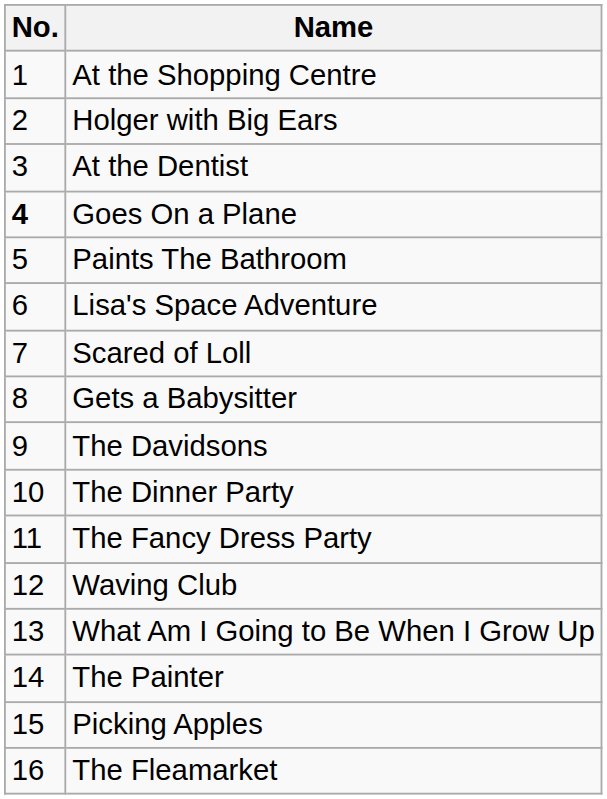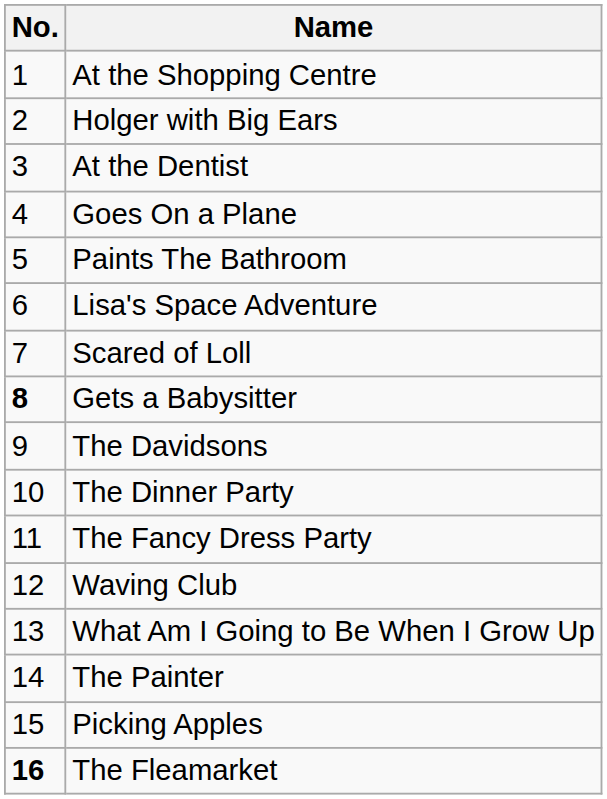Goes On a Plane | No.: bold -> normal
Gets a Babysitter | No.: normal -> bold
The Fleamarket | No.: normal -> bold
